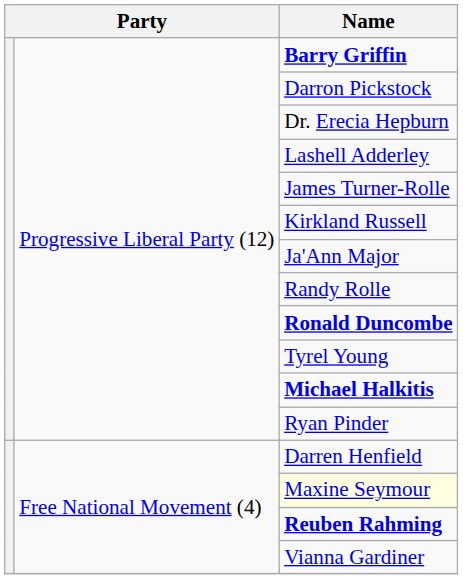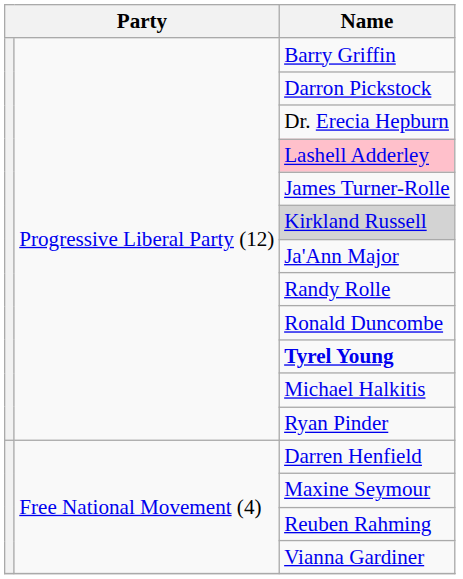Barry Griffin | Name: bold -> normal
Lashell Adderley | Name: no background -> pink background
Kirkland Russell | Name: no background -> lightgrey background
Ronald Duncombe | Name: bold -> normal
Tyrel Young | Name: normal -> bold
Michael Halkitis | Name: bold -> normal
Maxine Seymour | Name: lightyellow background -> no background
Reuben Rahming | Name: bold -> normal
